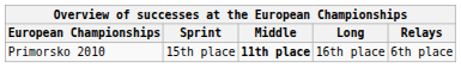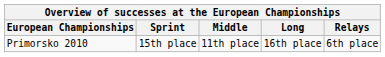Primorsko 2010 | Middle: bold -> normal
